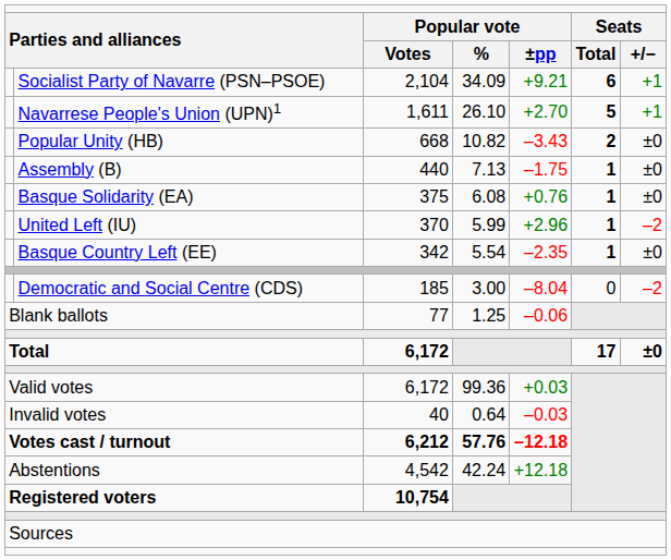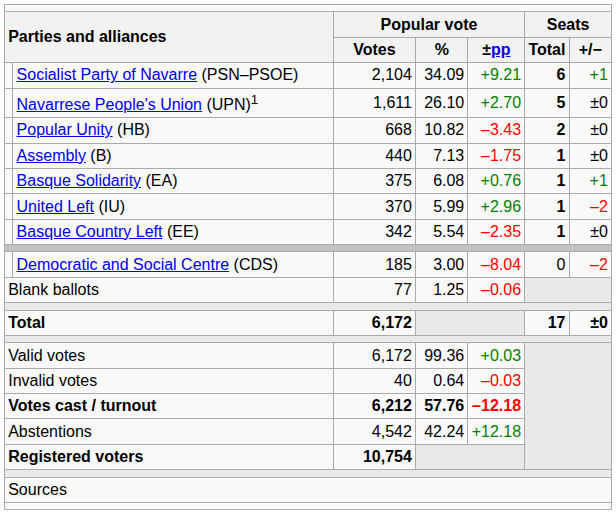Navarrese People's Union (UPN)1 | column 7: +1 -> ±0
Basque Solidarity (EA) | column 7: ±0 -> +1
